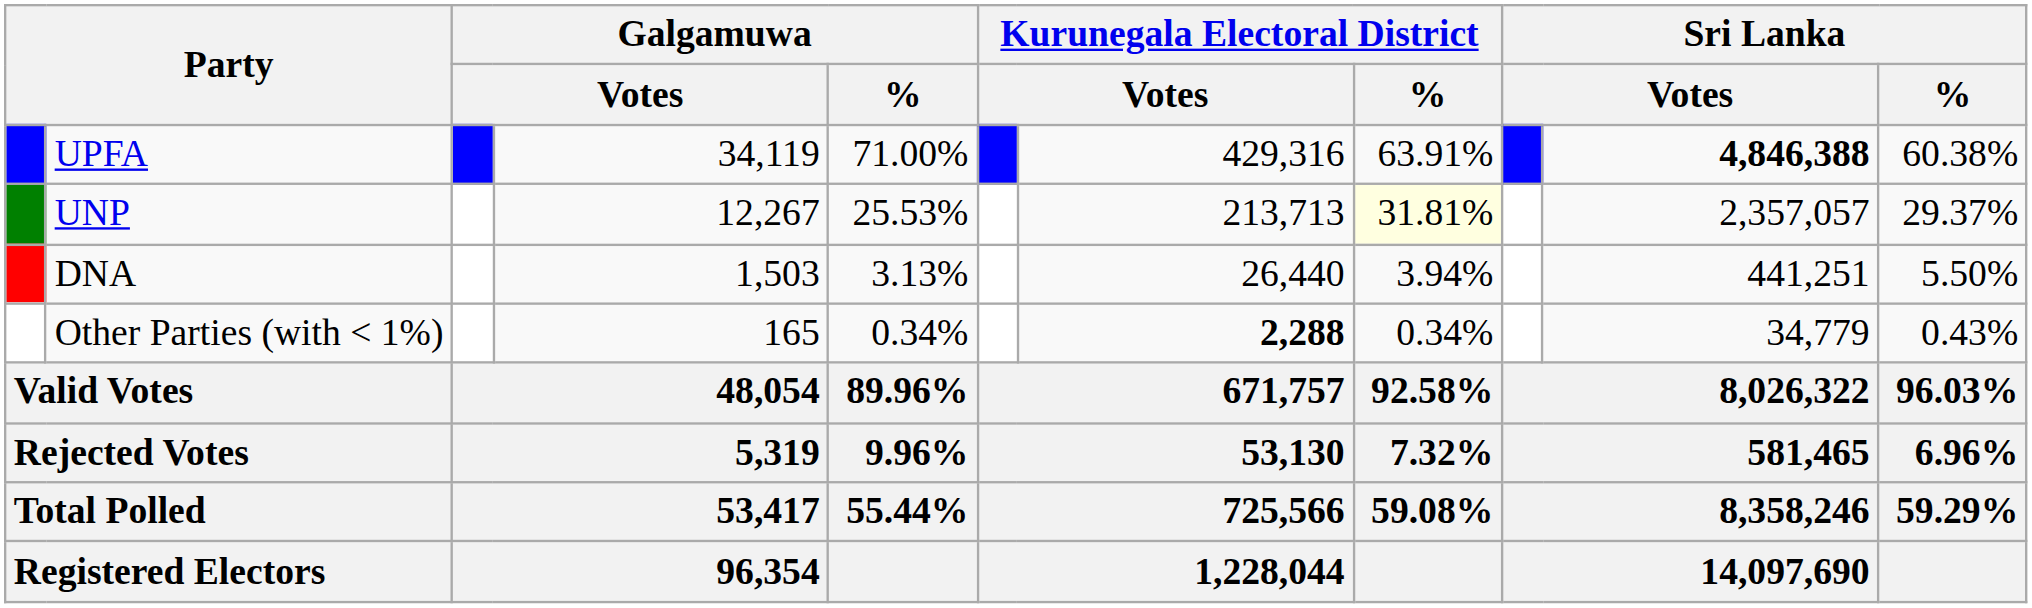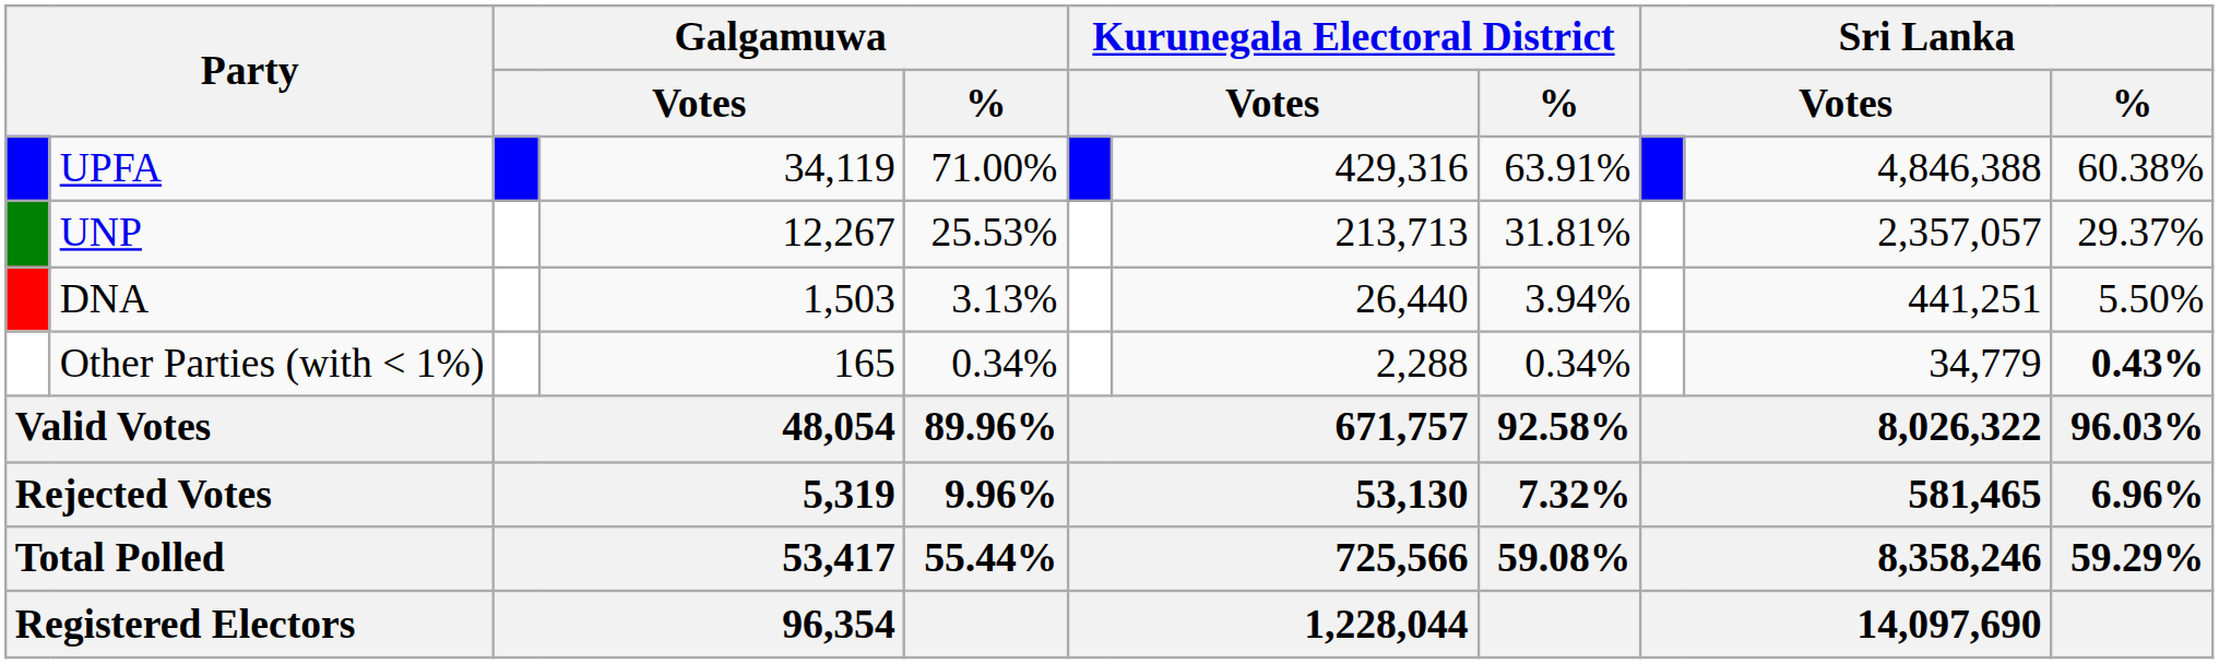UPFA | column 10: bold -> normal
UNP | Kurunegala Electoral District / %: lightyellow background -> no background
Other Parties (with < 1%) | column 7: bold -> normal
Other Parties (with < 1%) | Sri Lanka / %: normal -> bold
